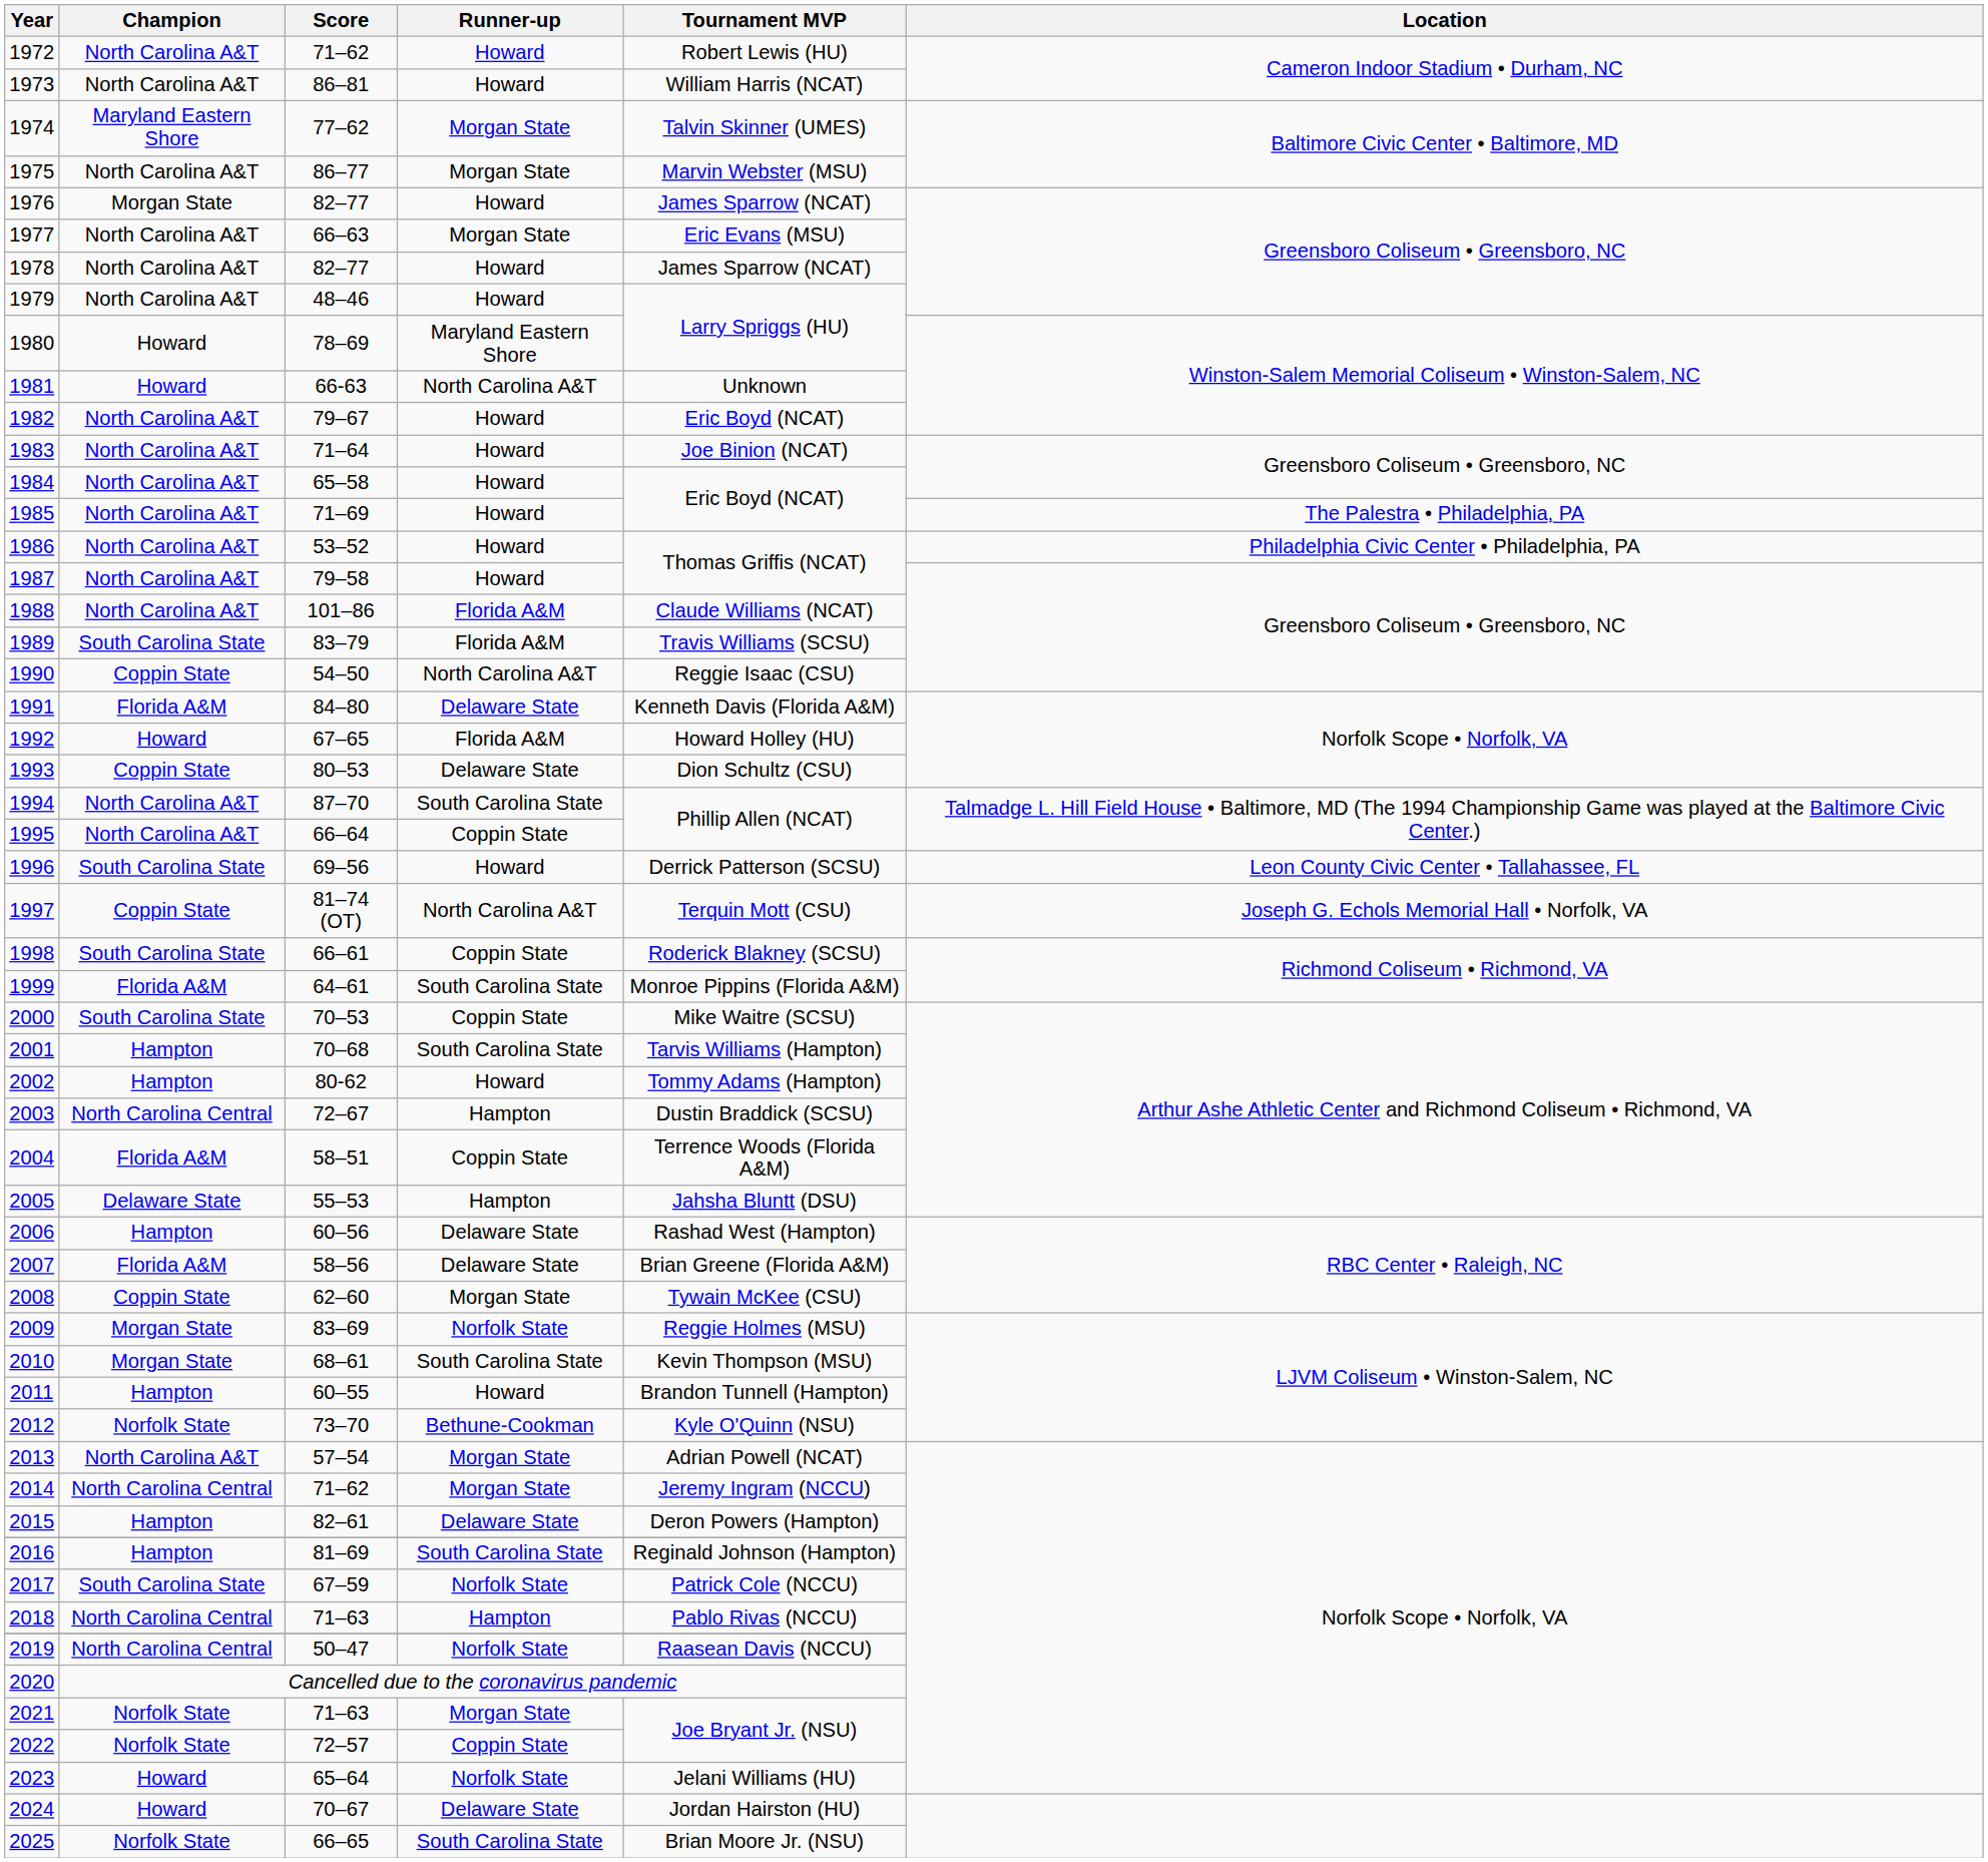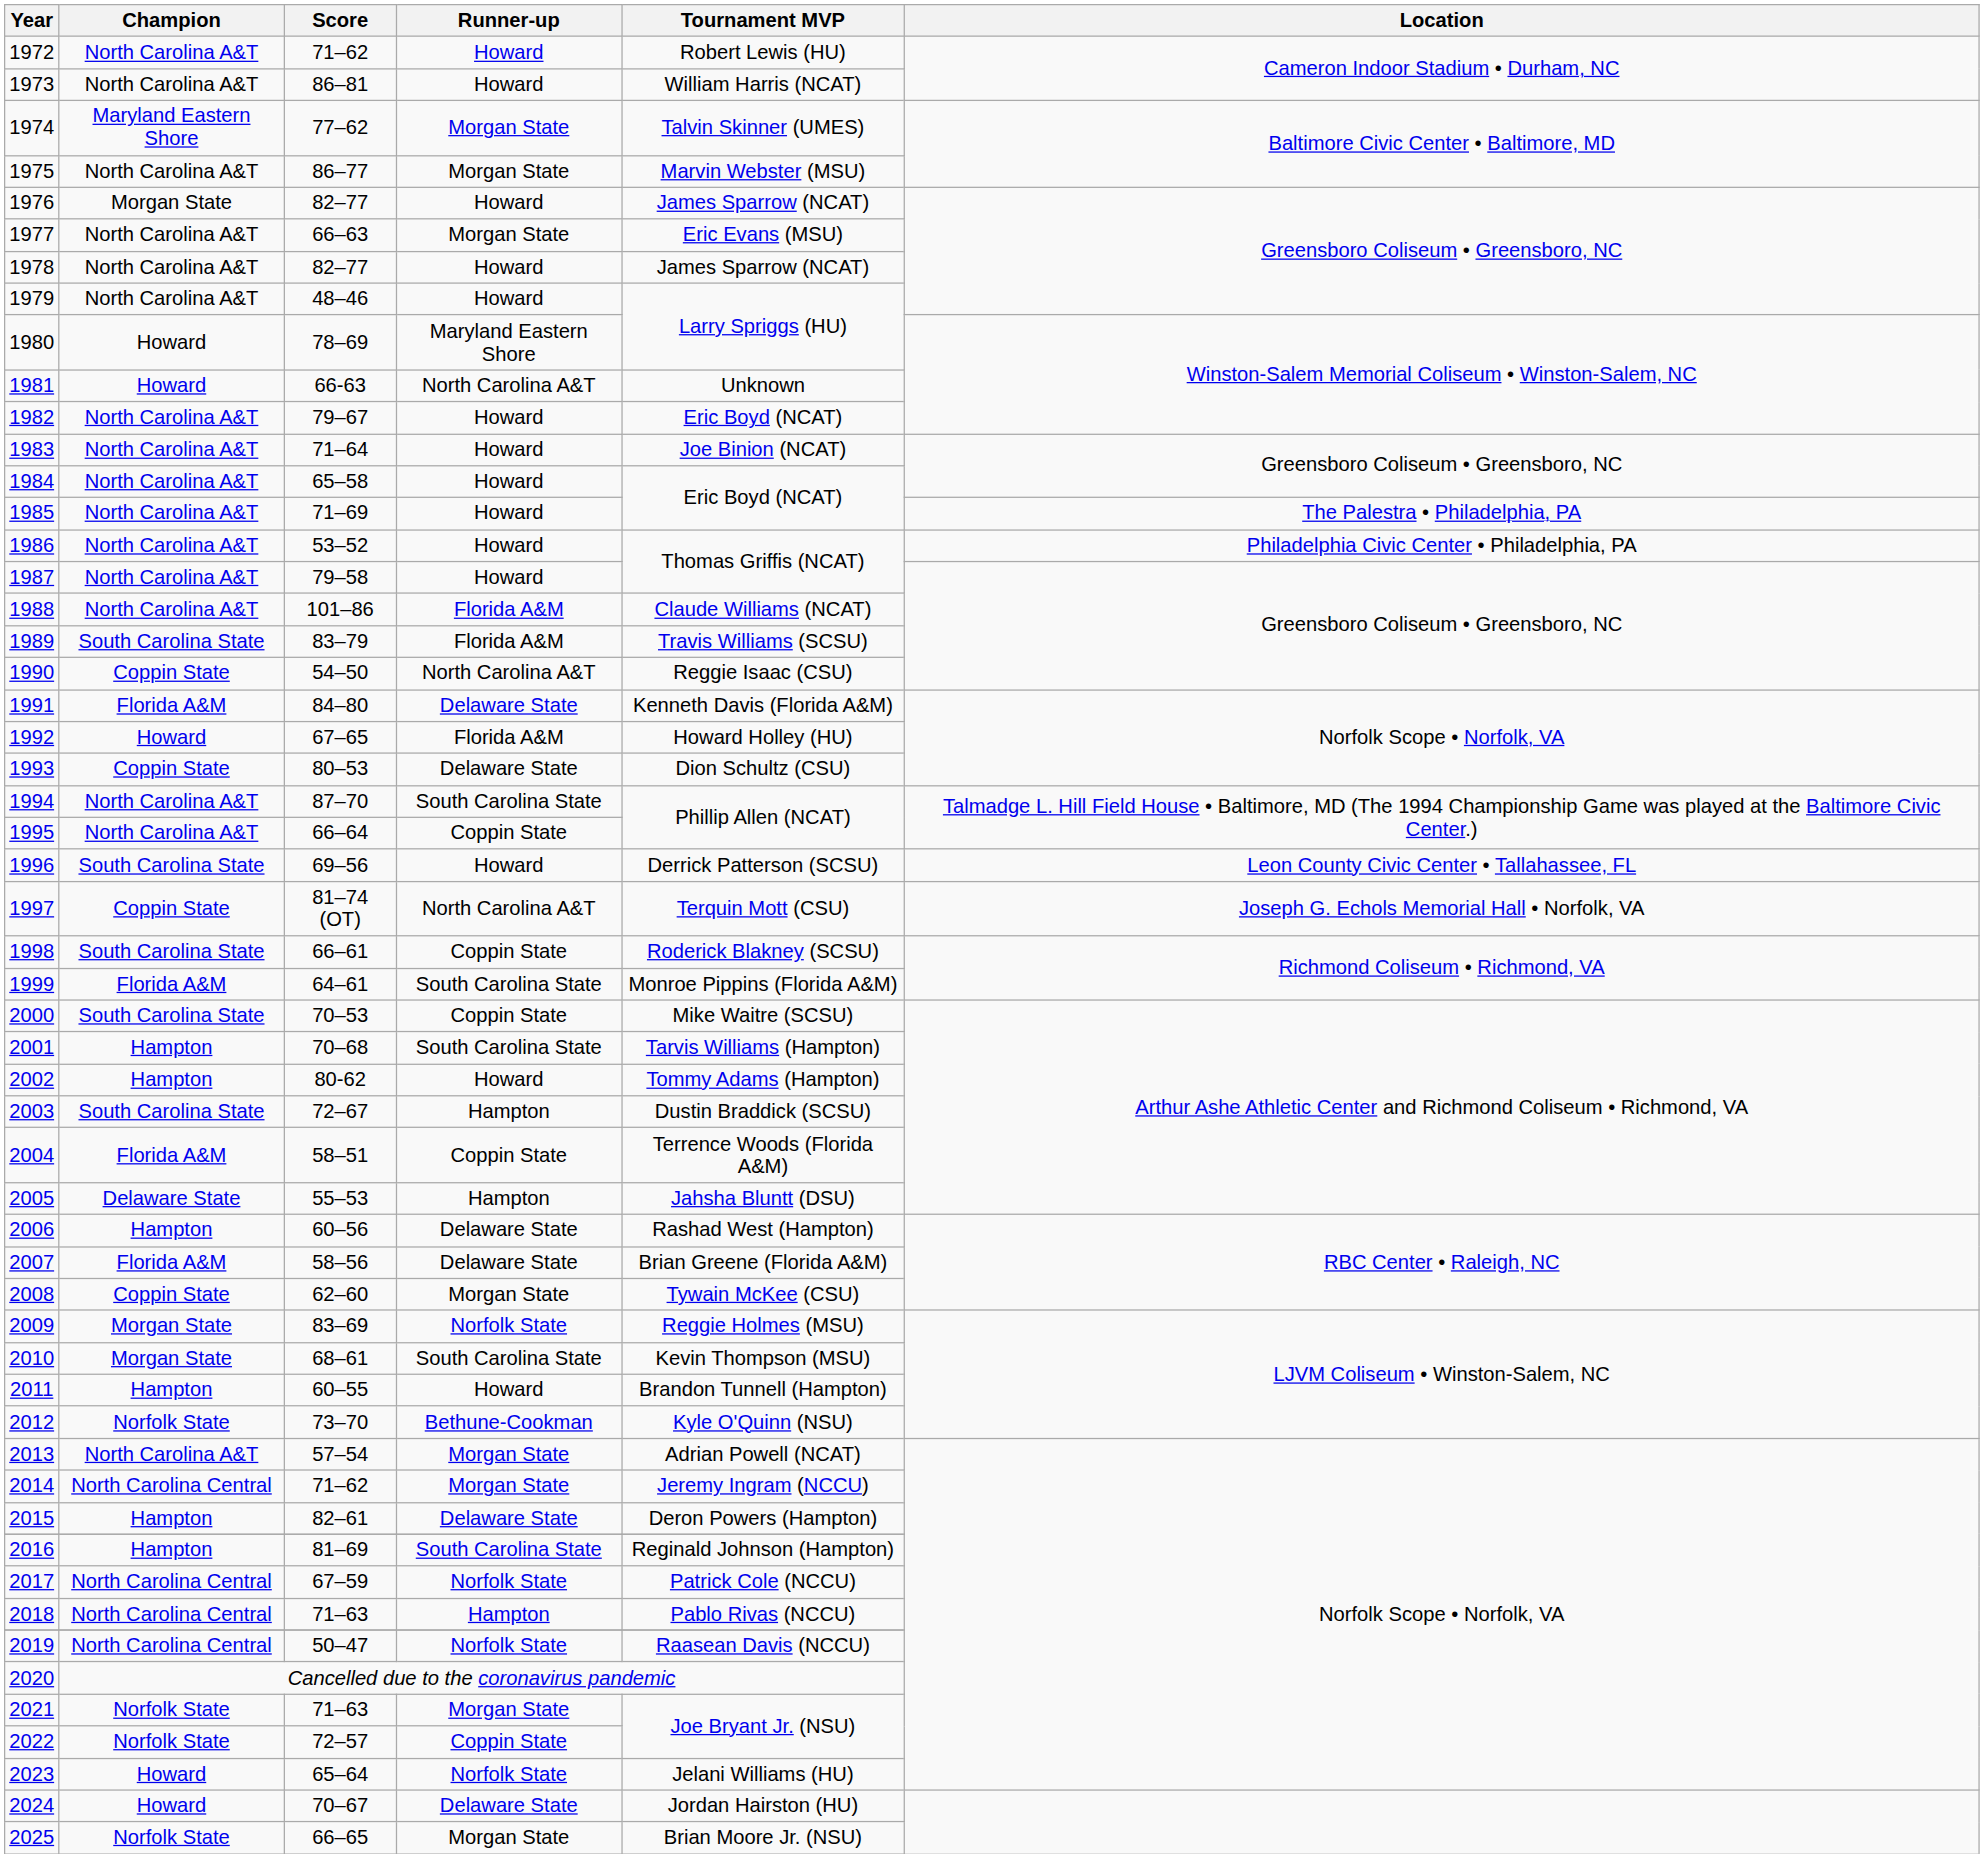2003 | Champion: North Carolina Central -> South Carolina State
2017 | Champion: South Carolina State -> North Carolina Central
2025 | Runner-up: South Carolina State -> Morgan State
